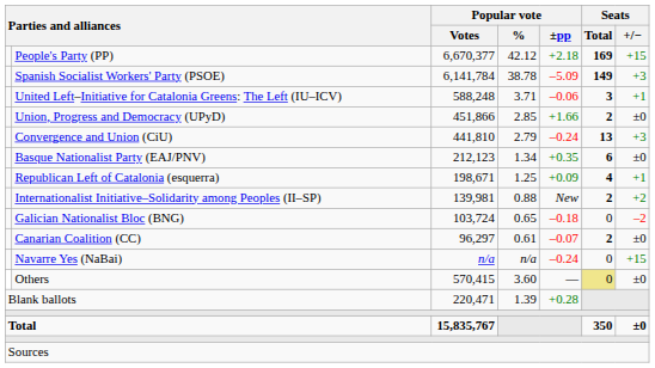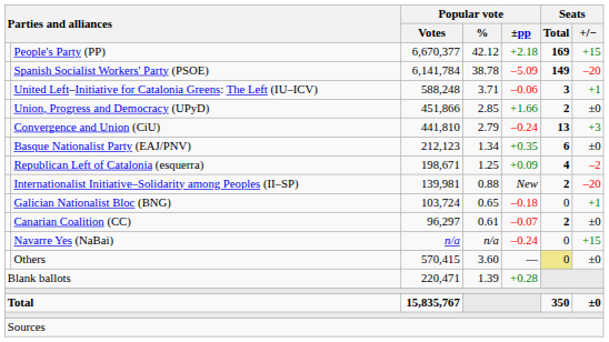Spanish Socialist Workers' Party (PSOE) | Seats / +/−: +3 -> –20
Republican Left of Catalonia (esquerra) | Seats / +/−: +1 -> –2
Internationalist Initiative–Solidarity among Peoples (II–SP) | Seats / +/−: +2 -> –20
Galician Nationalist Bloc (BNG) | Seats / +/−: –2 -> +1
